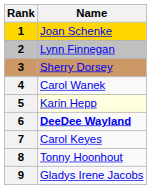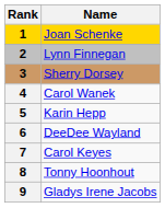Karin Hepp | Name: lightyellow background -> no background
DeeDee Wayland | Name: bold -> normal
